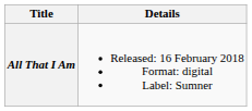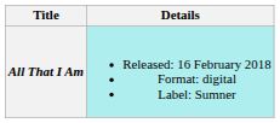row 2 | Details: no background -> paleturquoise background
